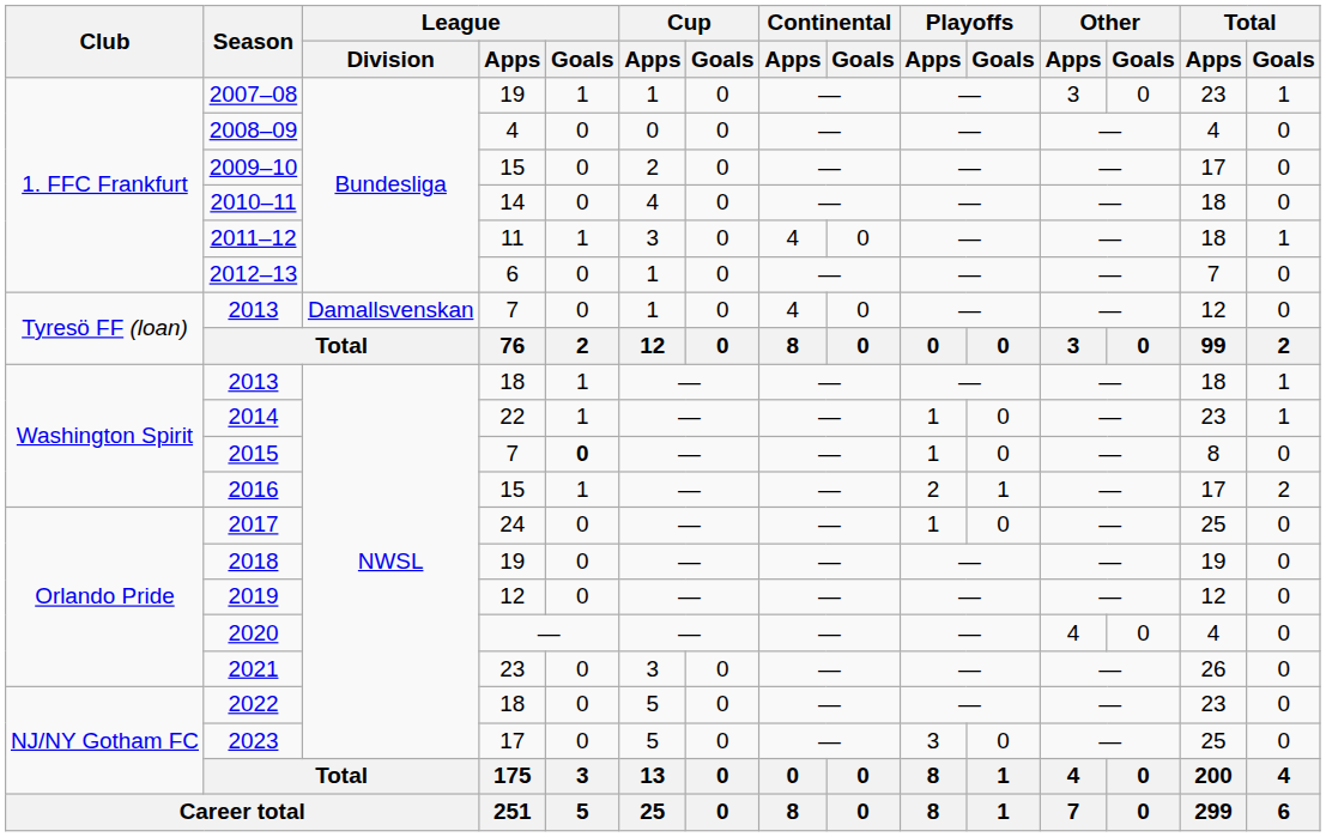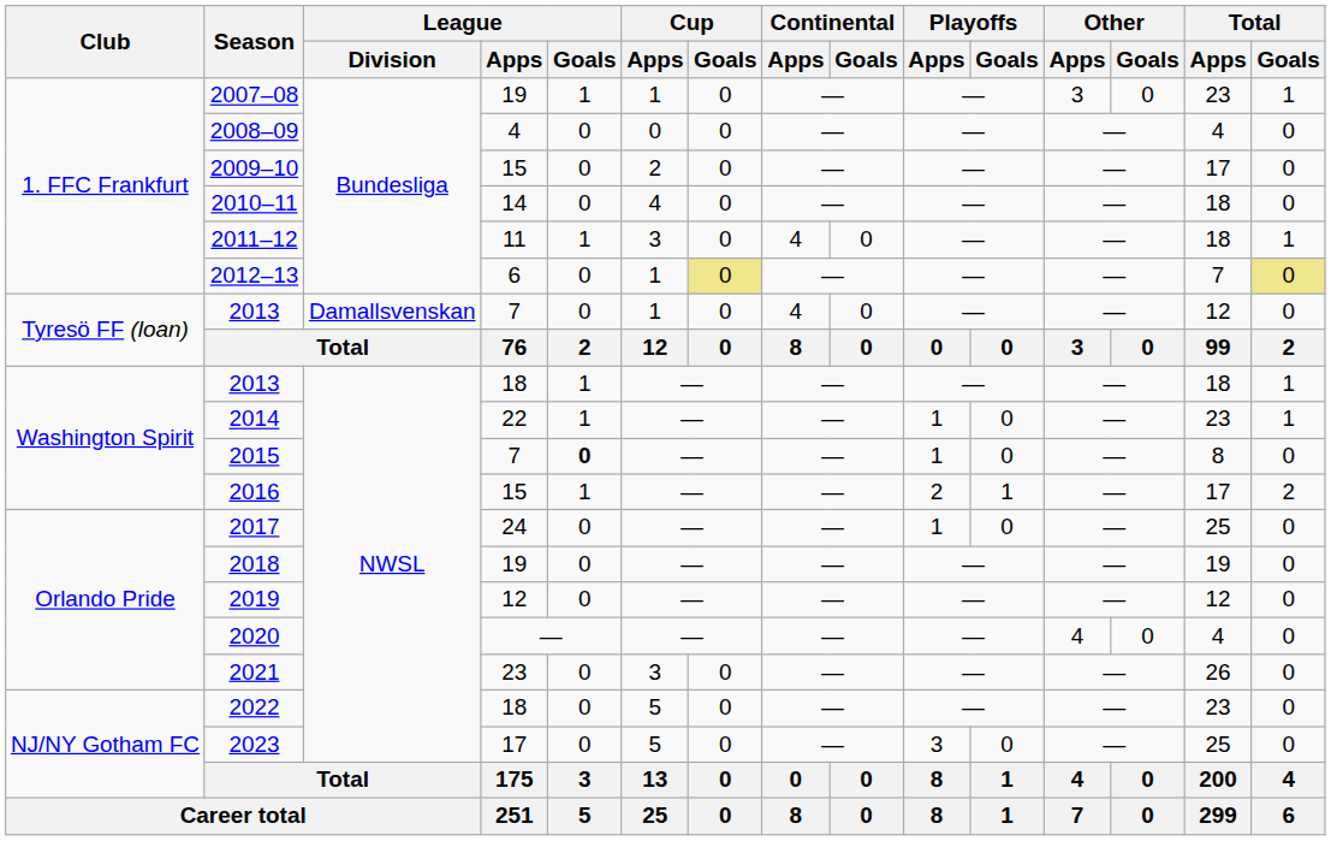2012–13 | Cup / Goals: no background -> khaki background
2012–13 | Total / Goals: no background -> khaki background
